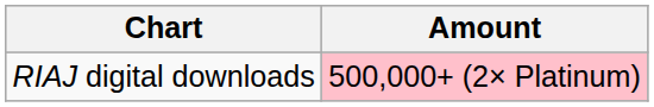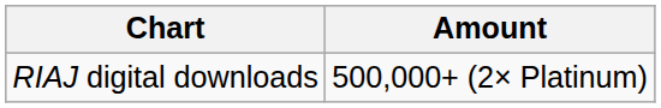RIAJ digital downloads | Amount: pink background -> no background
